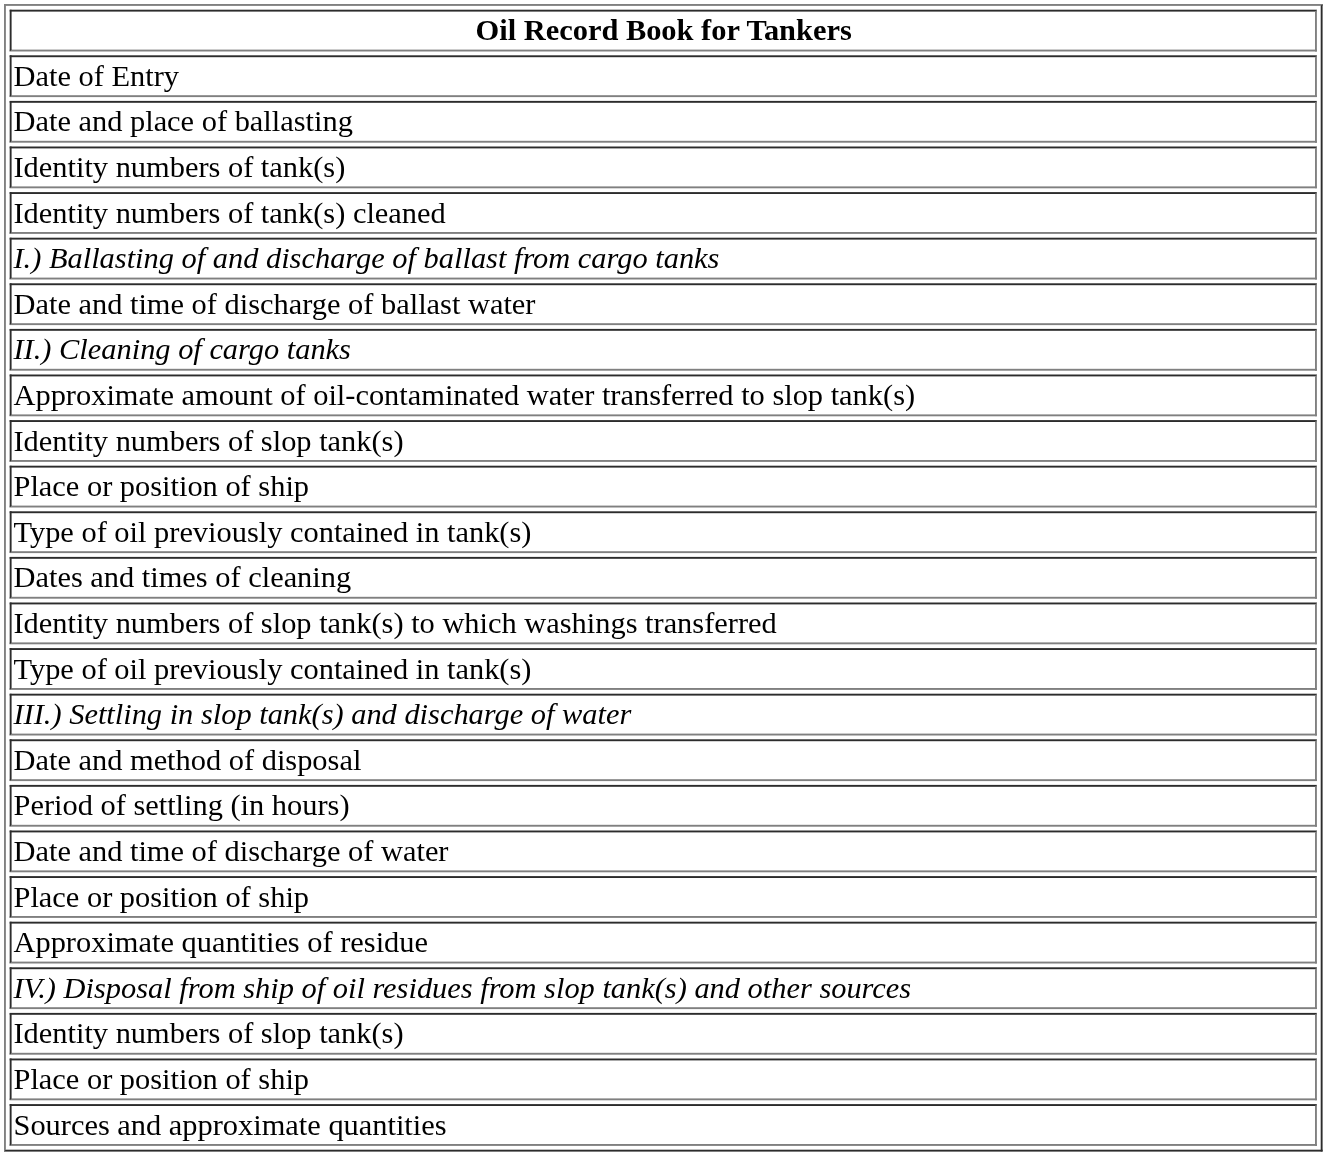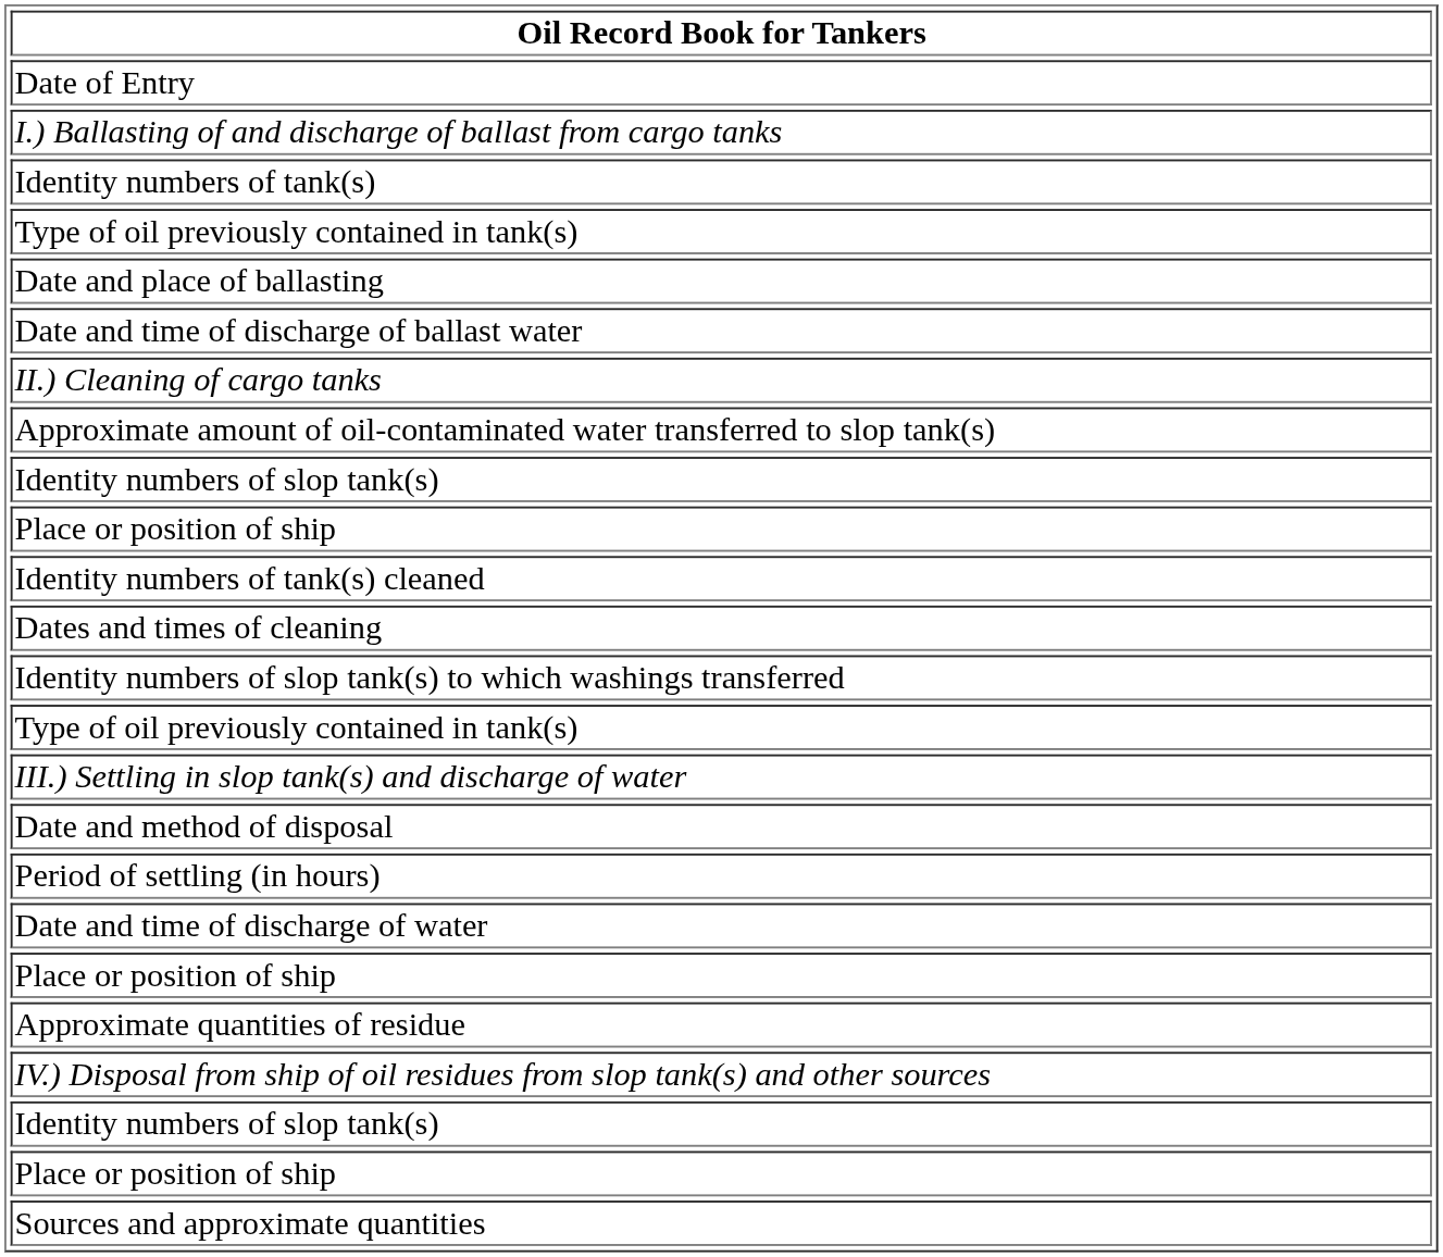row 3 | column 1: Date and place of ballasting -> I.) Ballasting of and discharge of ballast from cargo tanks
row 5 | column 1: Identity numbers of tank(s) cleaned -> Type of oil previously contained in tank(s)
row 6 | column 1: I.) Ballasting of and discharge of ballast from cargo tanks -> Date and place of ballasting
row 12 | column 1: Type of oil previously contained in tank(s) -> Identity numbers of tank(s) cleaned
